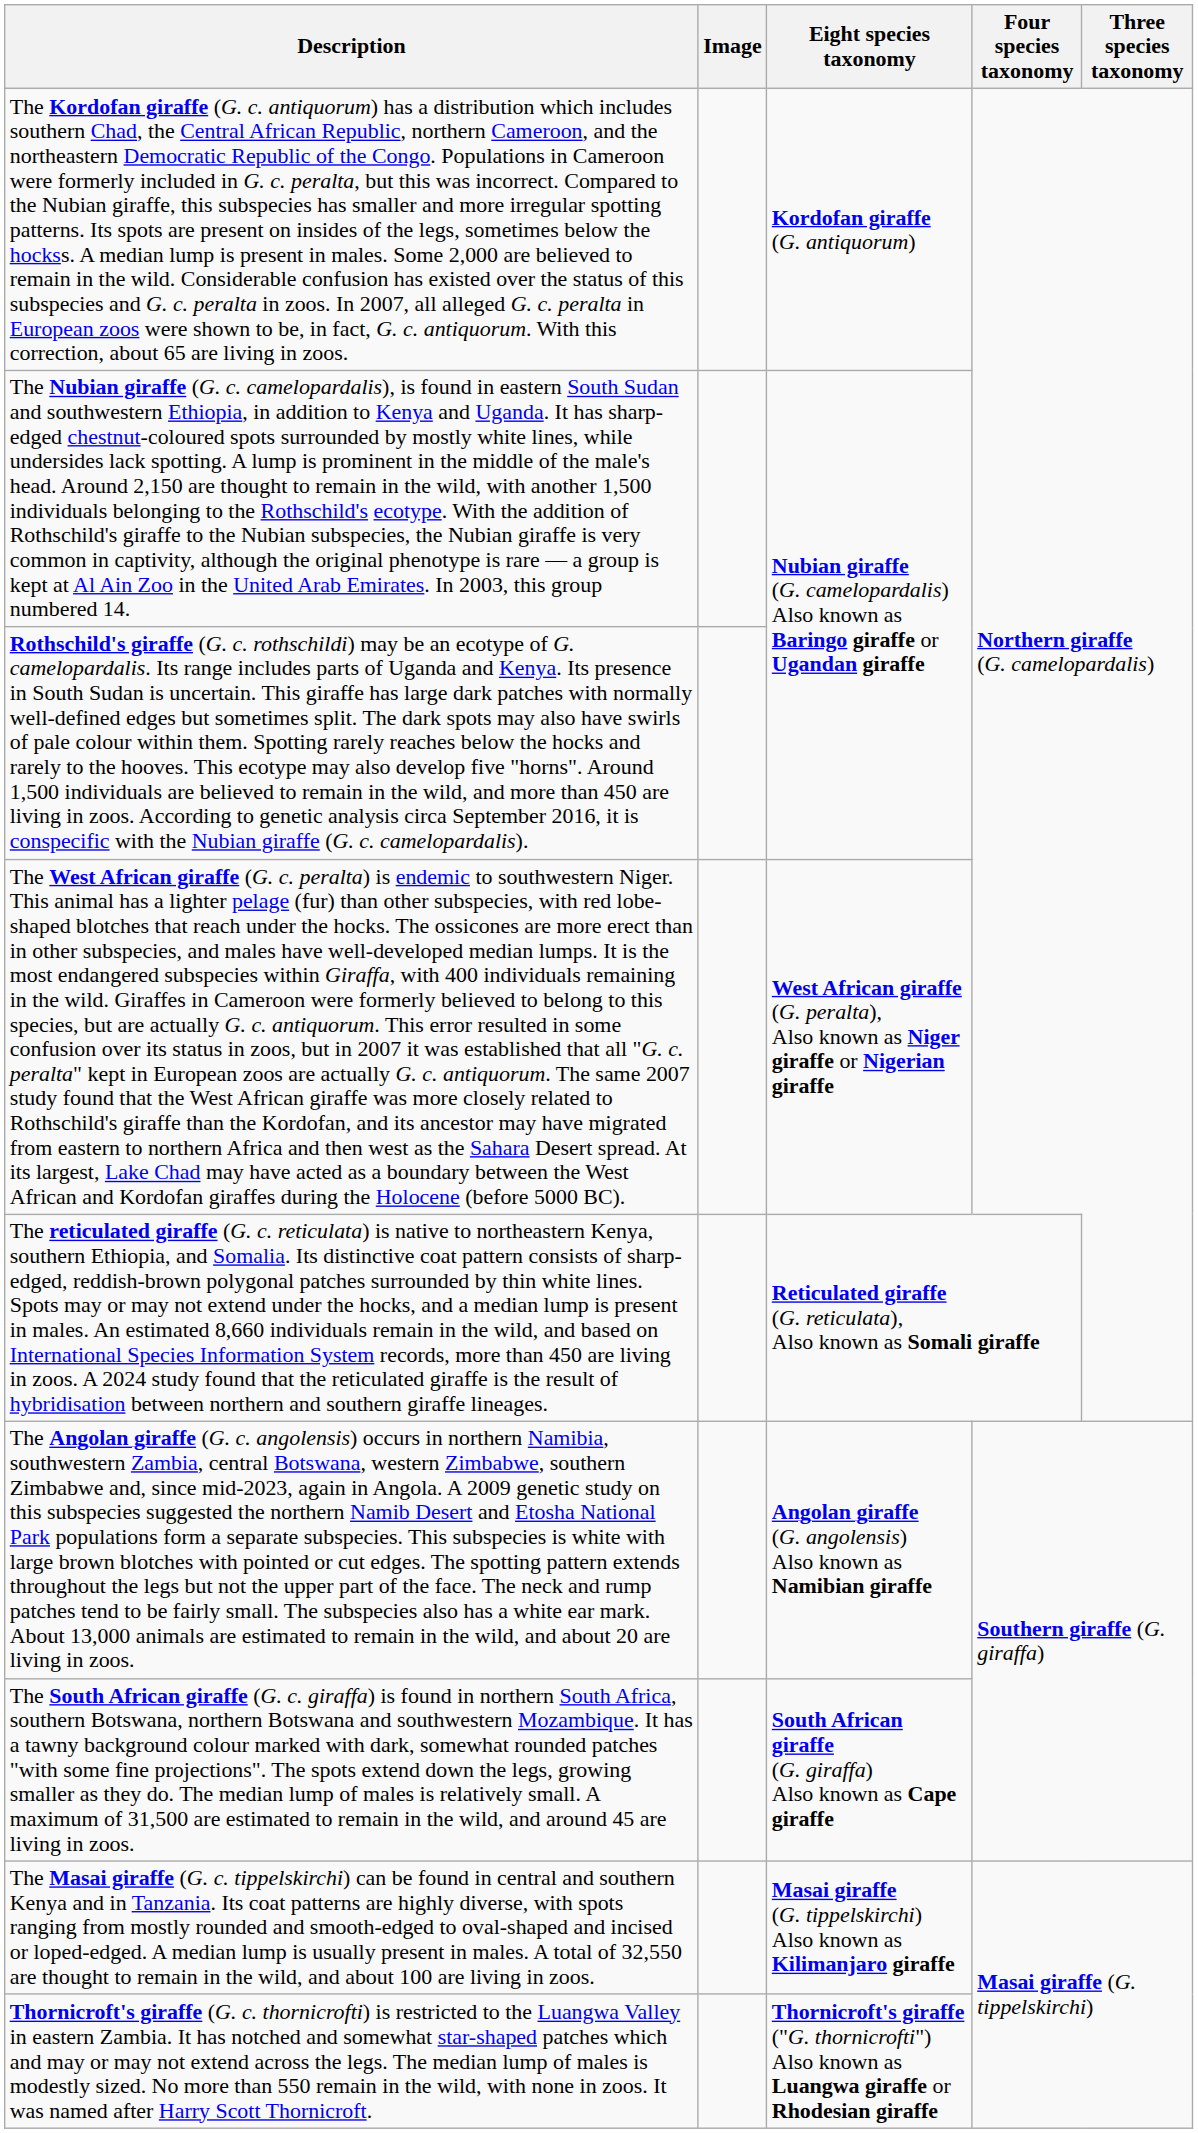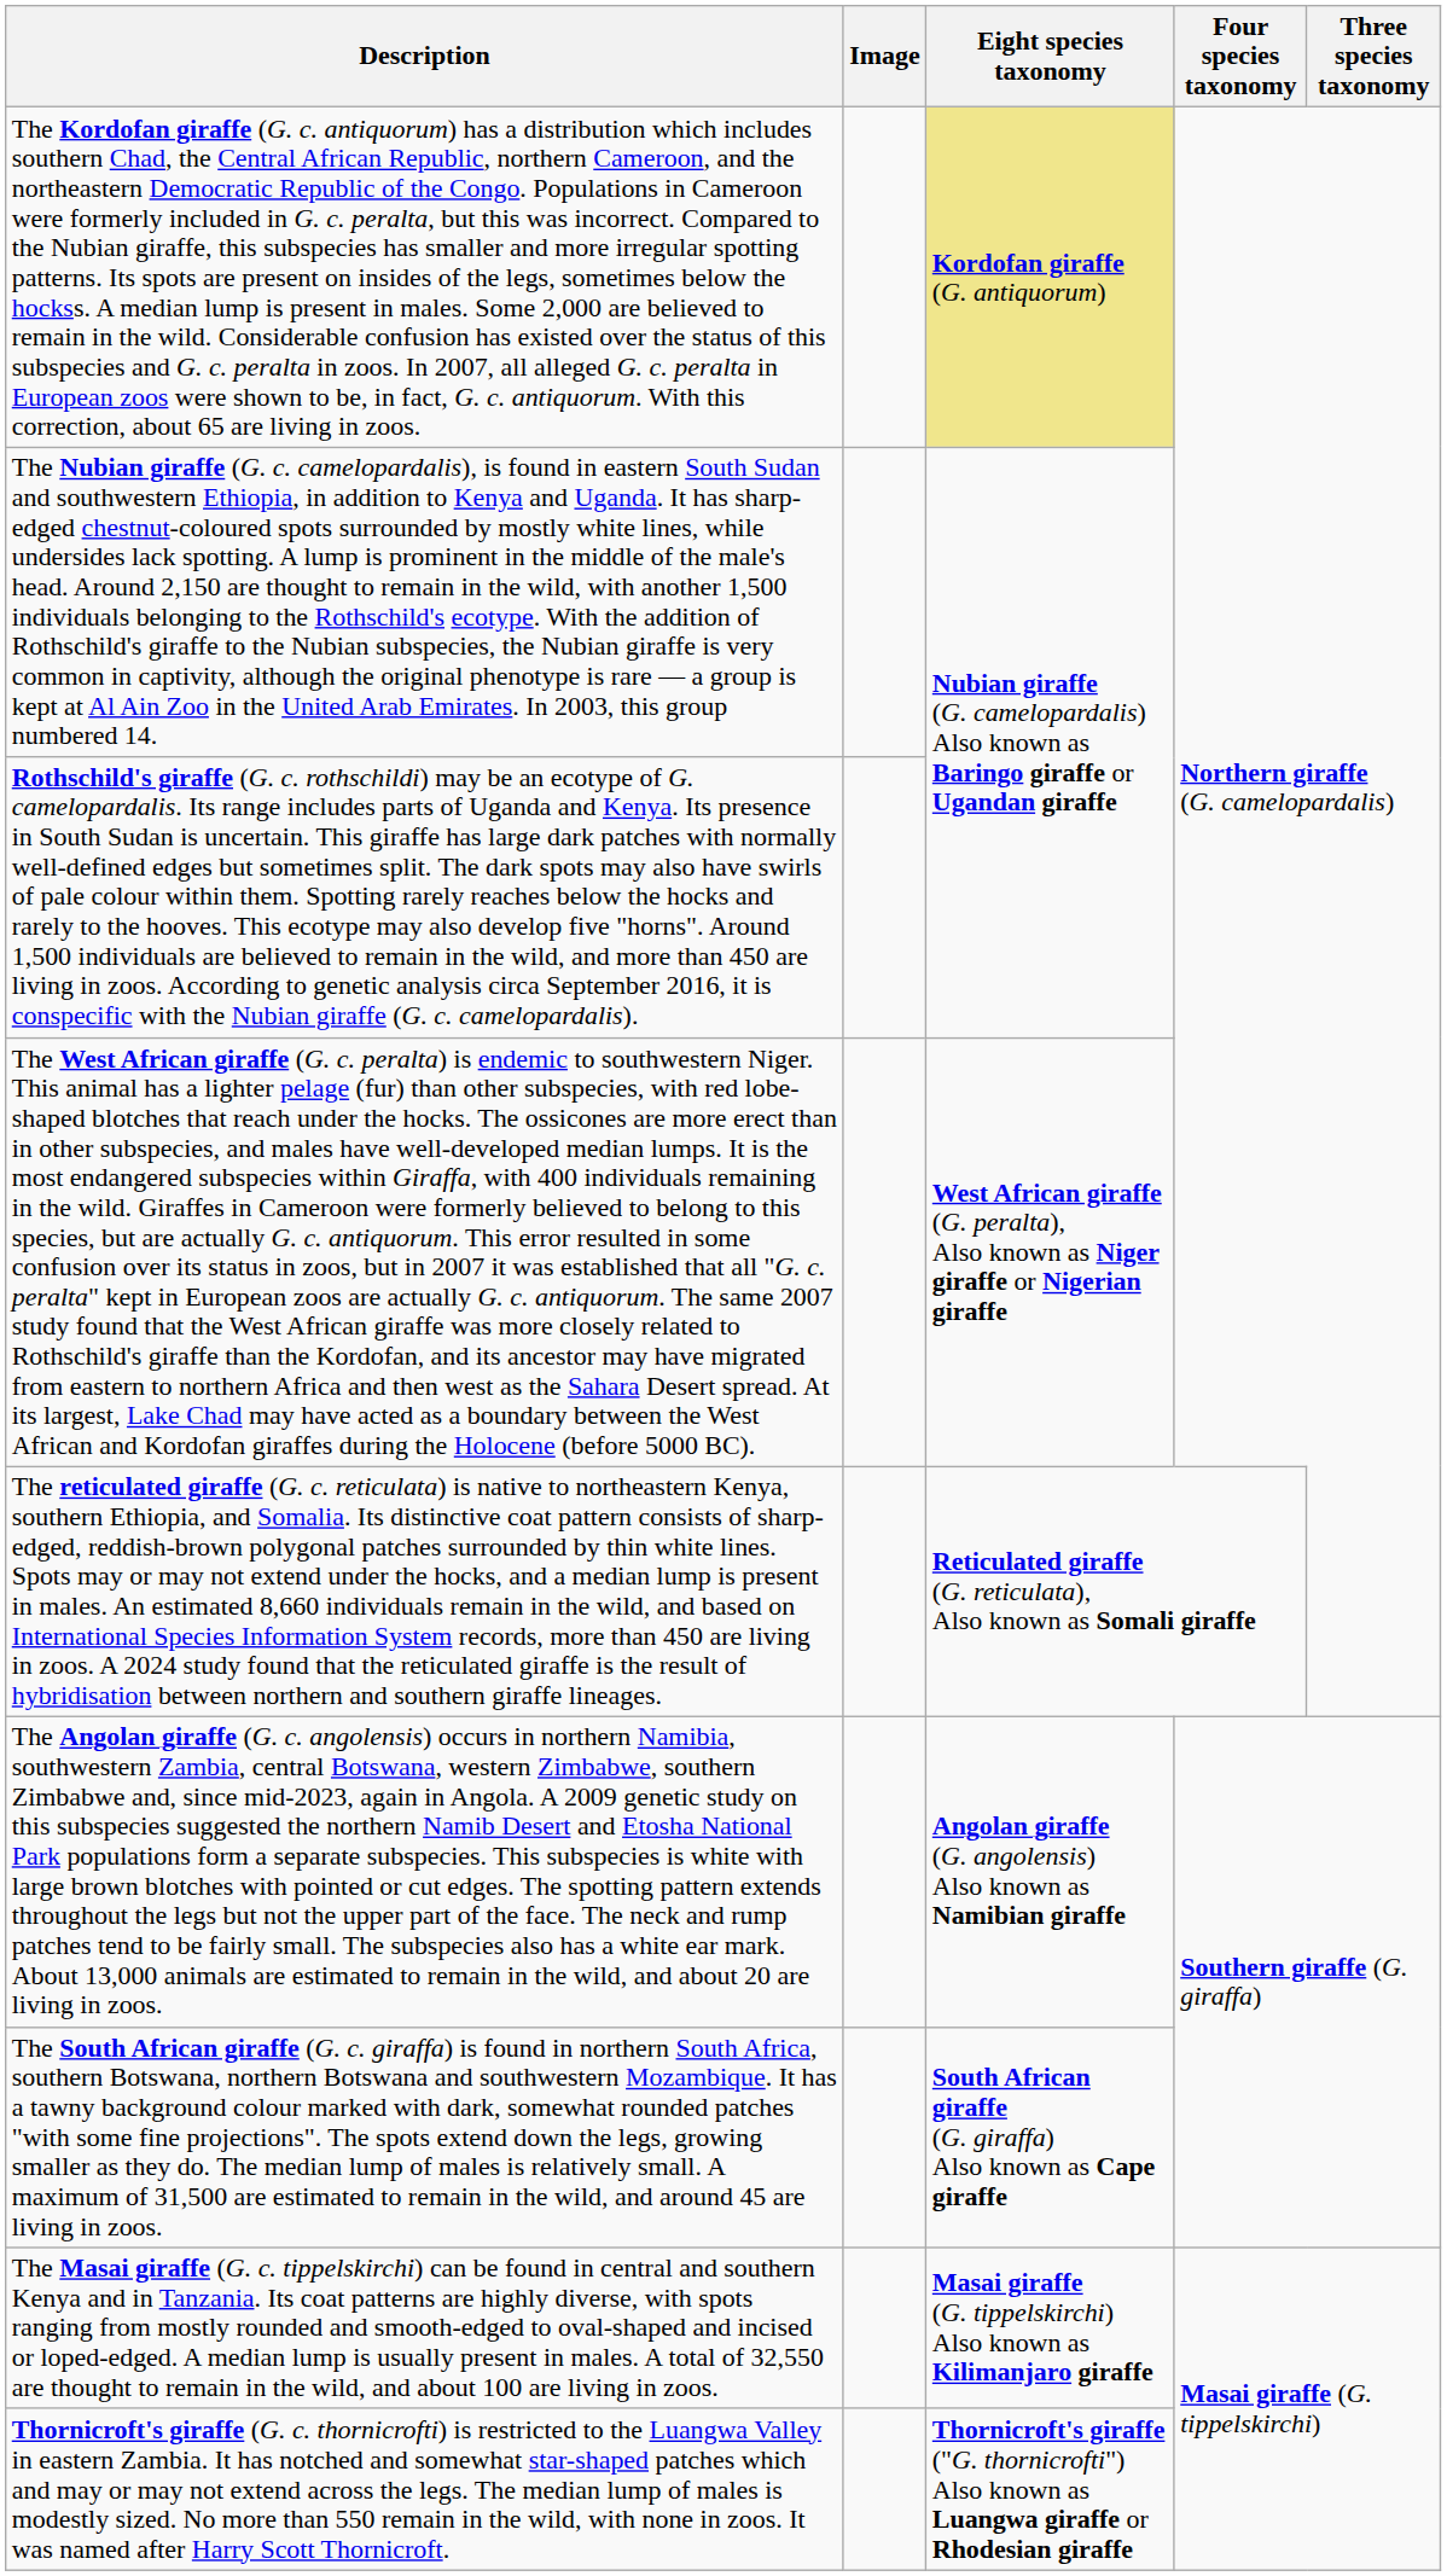row 2 | Eight species taxonomy: no background -> khaki background
